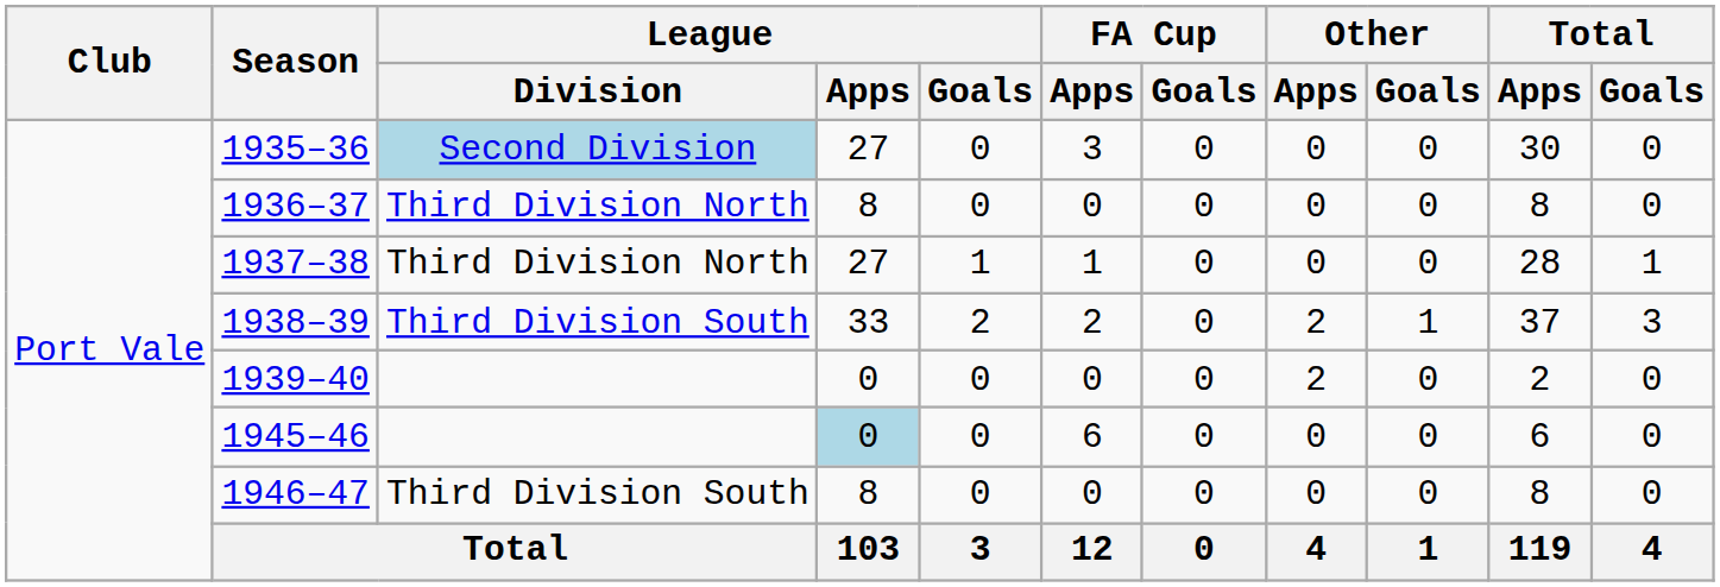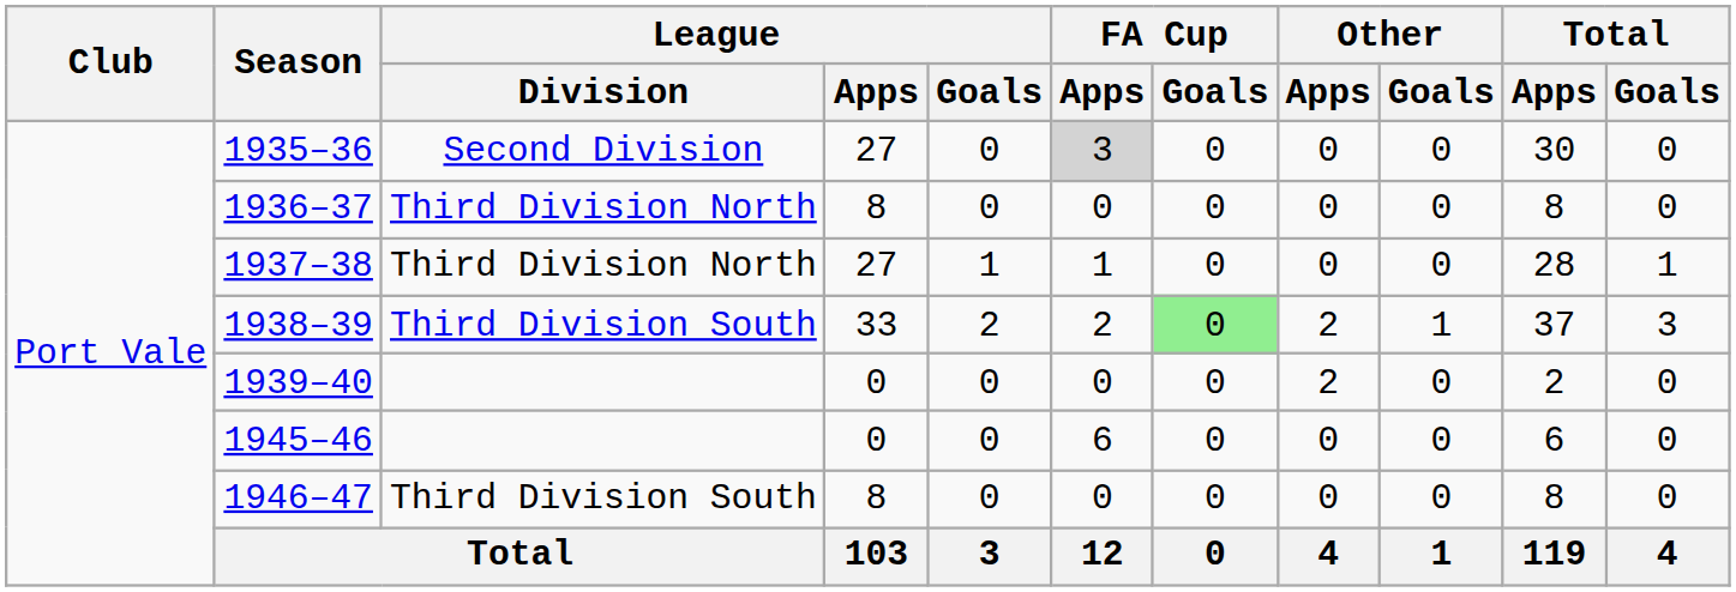1935–36 | League / Division: lightblue background -> no background
1935–36 | FA Cup / Apps: no background -> lightgrey background
1938–39 | FA Cup / Goals: no background -> lightgreen background
1945–46 | League / Apps: lightblue background -> no background
